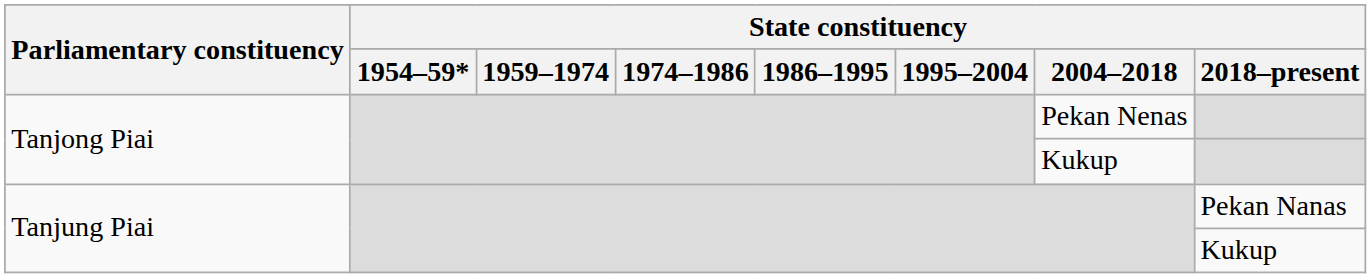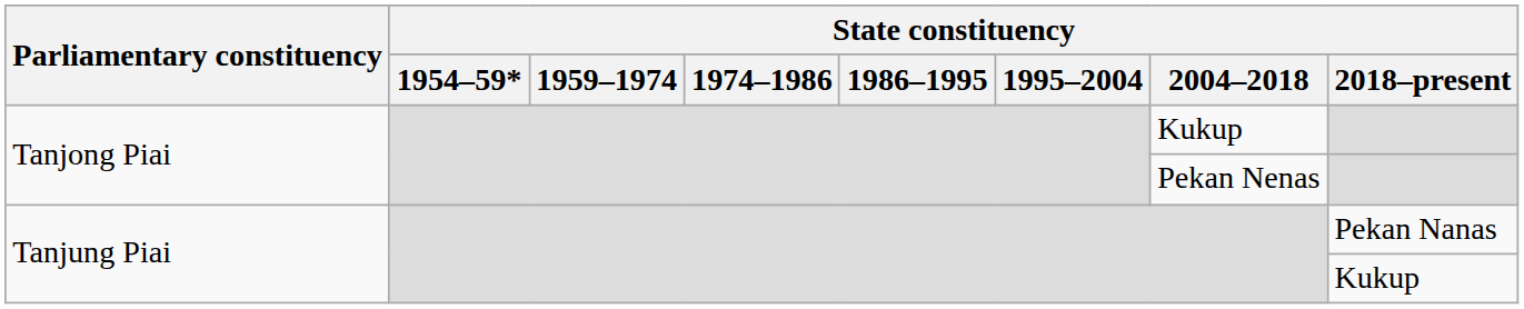row 3 | State constituency / 2004–2018: Pekan Nenas -> Kukup
row 4 | State constituency / 2004–2018: Kukup -> Pekan Nenas
